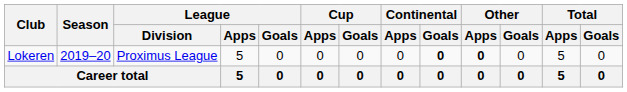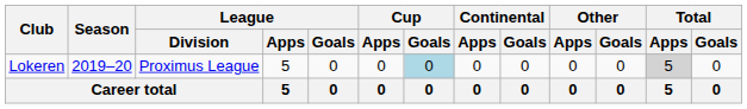Lokeren | Cup / Goals: no background -> lightblue background
Lokeren | Continental / Goals: bold -> normal
Lokeren | Other / Apps: bold -> normal
Lokeren | Total / Apps: no background -> lightgrey background
